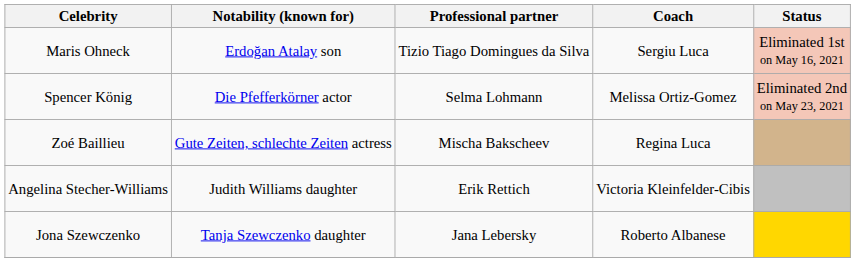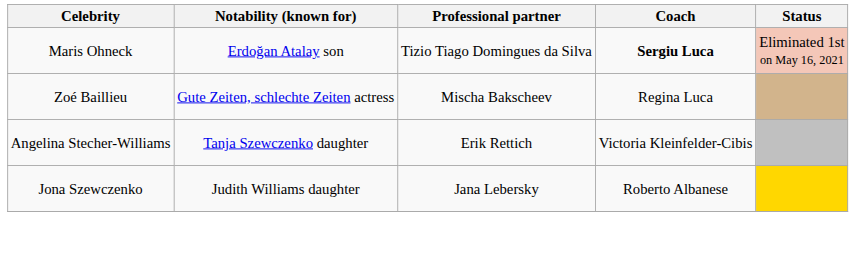Maris Ohneck | Coach: normal -> bold
- row: Spencer König | Die Pfefferkörner actor | Selma Lohmann | Melissa Ortiz-Gomez | Eliminated 2nd on May 23, 2021
Angelina Stecher-Williams | Notability (known for): Judith Williams daughter -> Tanja Szewczenko daughter
Jona Szewczenko | Notability (known for): Tanja Szewczenko daughter -> Judith Williams daughter
